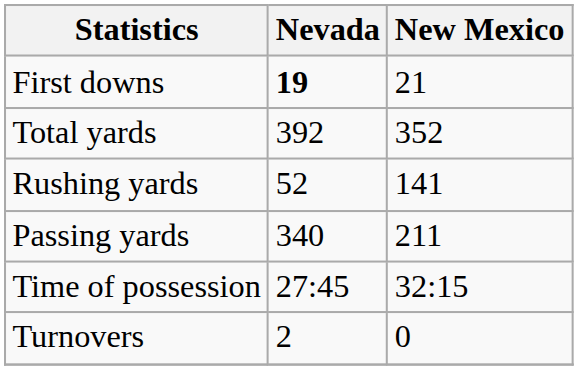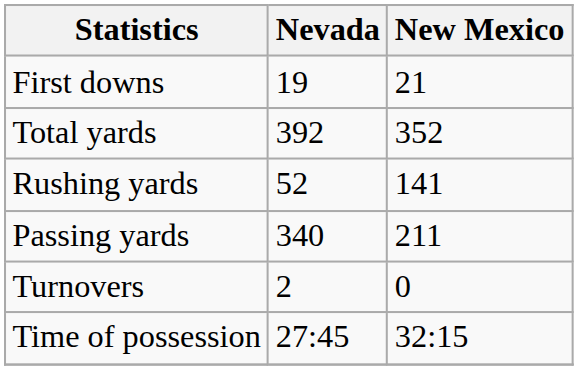First downs | Nevada: bold -> normal
rows swapped: Turnovers <-> Time of possession
